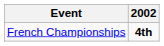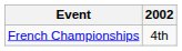French Championships | 2002: bold -> normal
